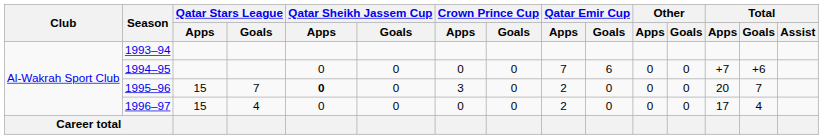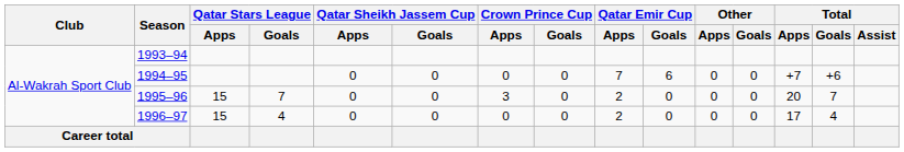1995–96 | Qatar Sheikh Jassem Cup / Apps: bold -> normal
